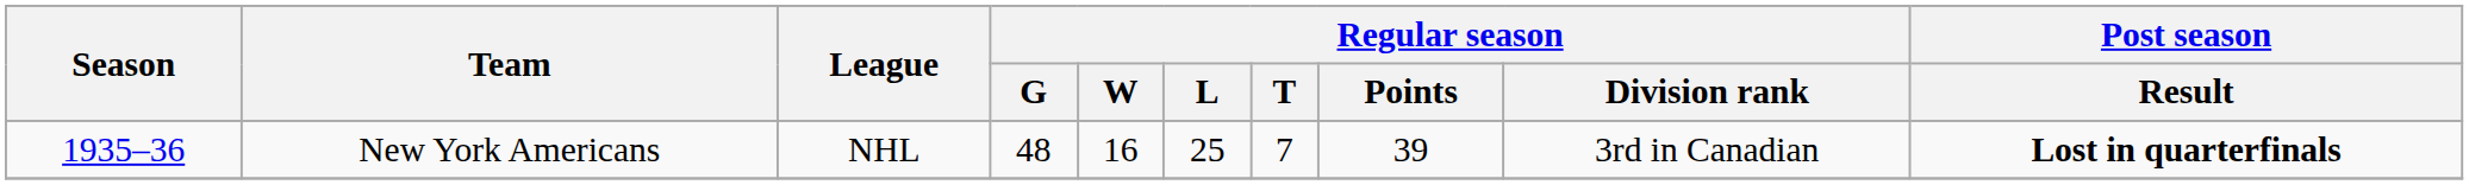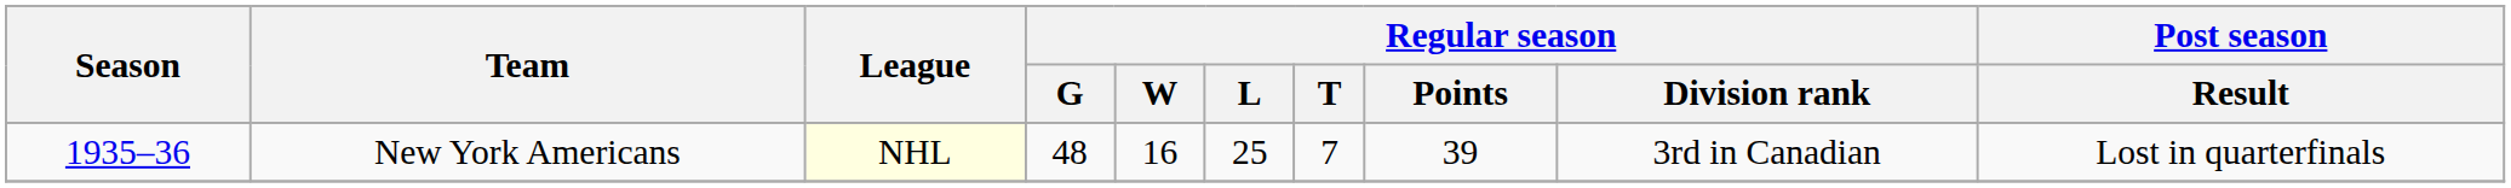New York Americans | League: no background -> lightyellow background
New York Americans | Post season / Result: bold -> normal
